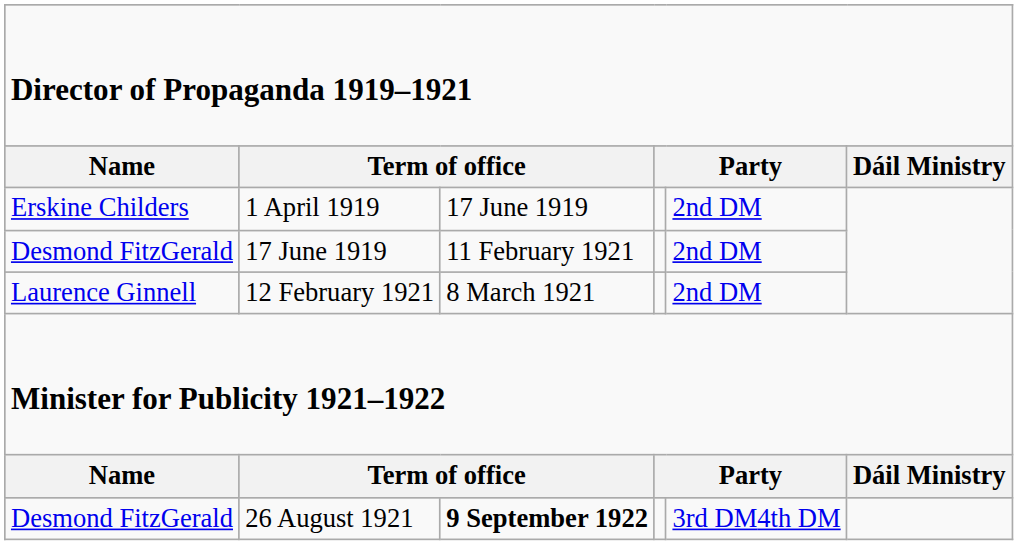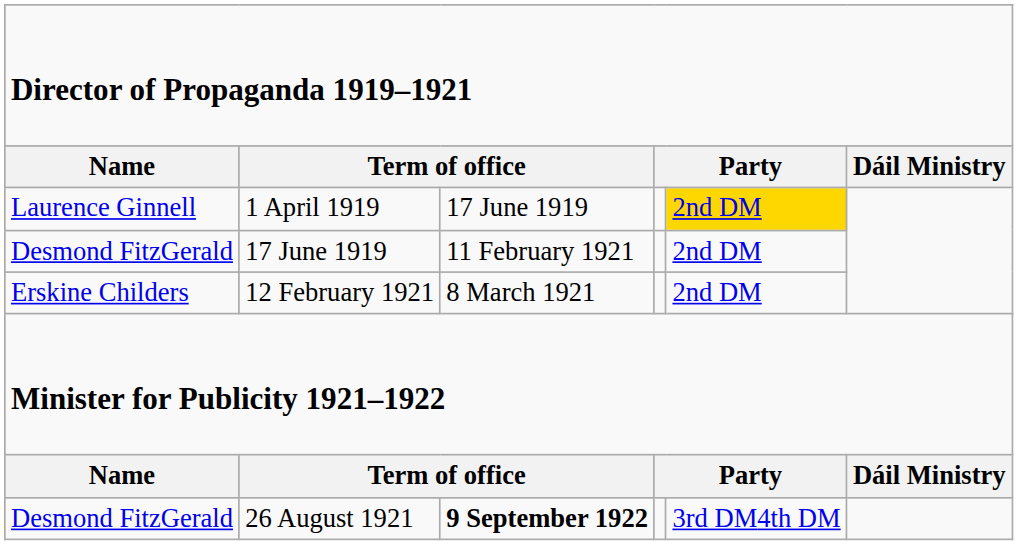1 April 1919 | column 1: Erskine Childers -> Laurence Ginnell
1 April 1919 | column 5: no background -> gold background
12 February 1921 | column 1: Laurence Ginnell -> Erskine Childers
